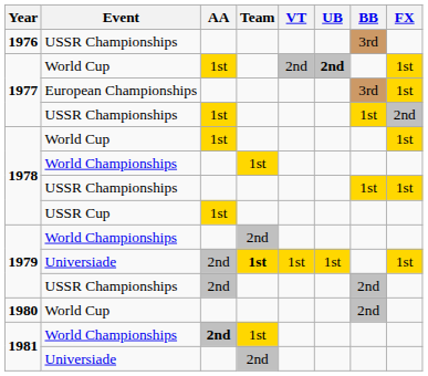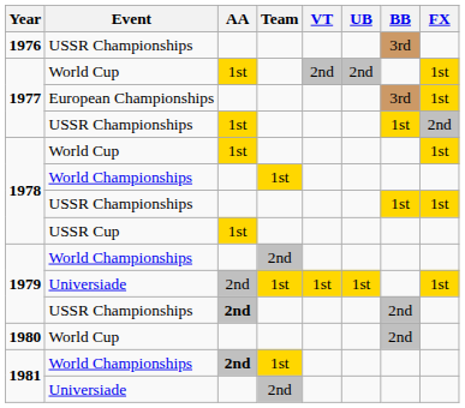1977 / World Cup | UB: bold -> normal
1979 / Universiade | Team: bold -> normal
1979 / USSR Championships | AA: normal -> bold
